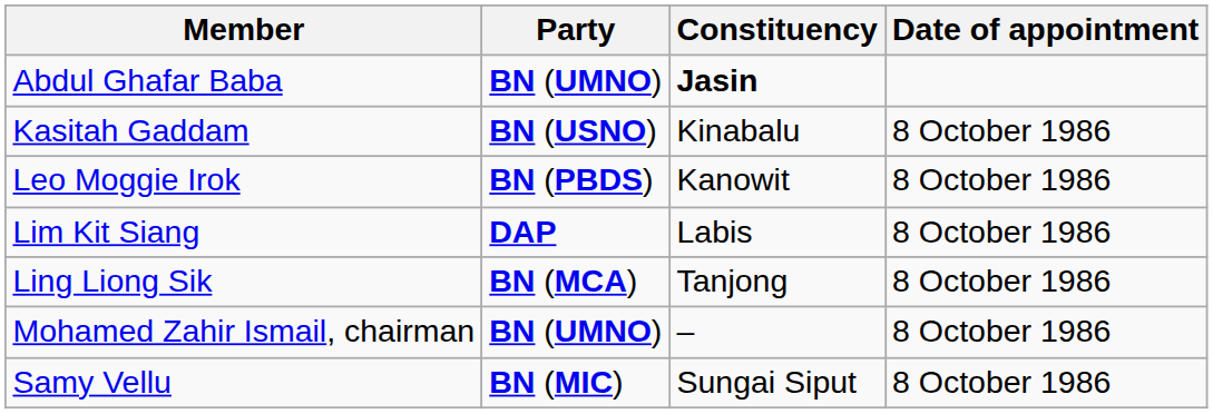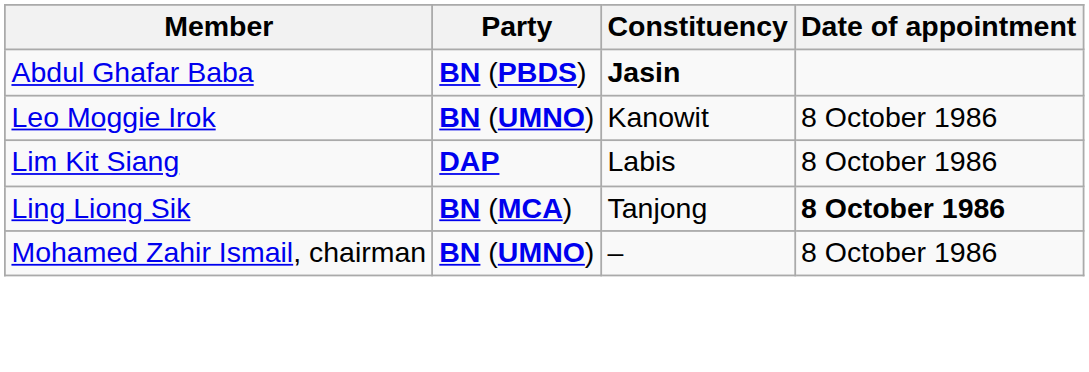Abdul Ghafar Baba | Party: BN (UMNO) -> BN (PBDS)
- row: Kasitah Gaddam | BN (USNO) | Kinabalu | 8 October 1986
Leo Moggie Irok | Party: BN (PBDS) -> BN (UMNO)
Ling Liong Sik | Date of appointment: normal -> bold
- row: Samy Vellu | BN (MIC) | Sungai Siput | 8 October 1986
